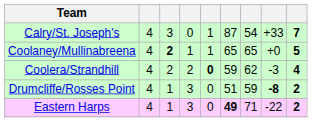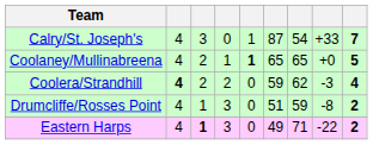Coolaney/Mullinabreena | column 3: bold -> normal
Coolaney/Mullinabreena | column 5: normal -> bold
Coolera/Strandhill | column 2: normal -> bold
Coolera/Strandhill | column 5: bold -> normal
Drumcliffe/Rosses Point | column 8: bold -> normal
Eastern Harps | column 3: normal -> bold
Eastern Harps | column 6: bold -> normal
